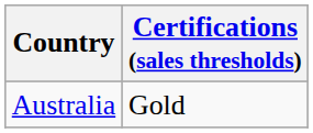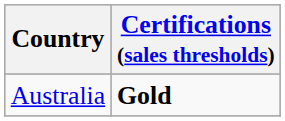Australia | Certifications (sales thresholds): normal -> bold
